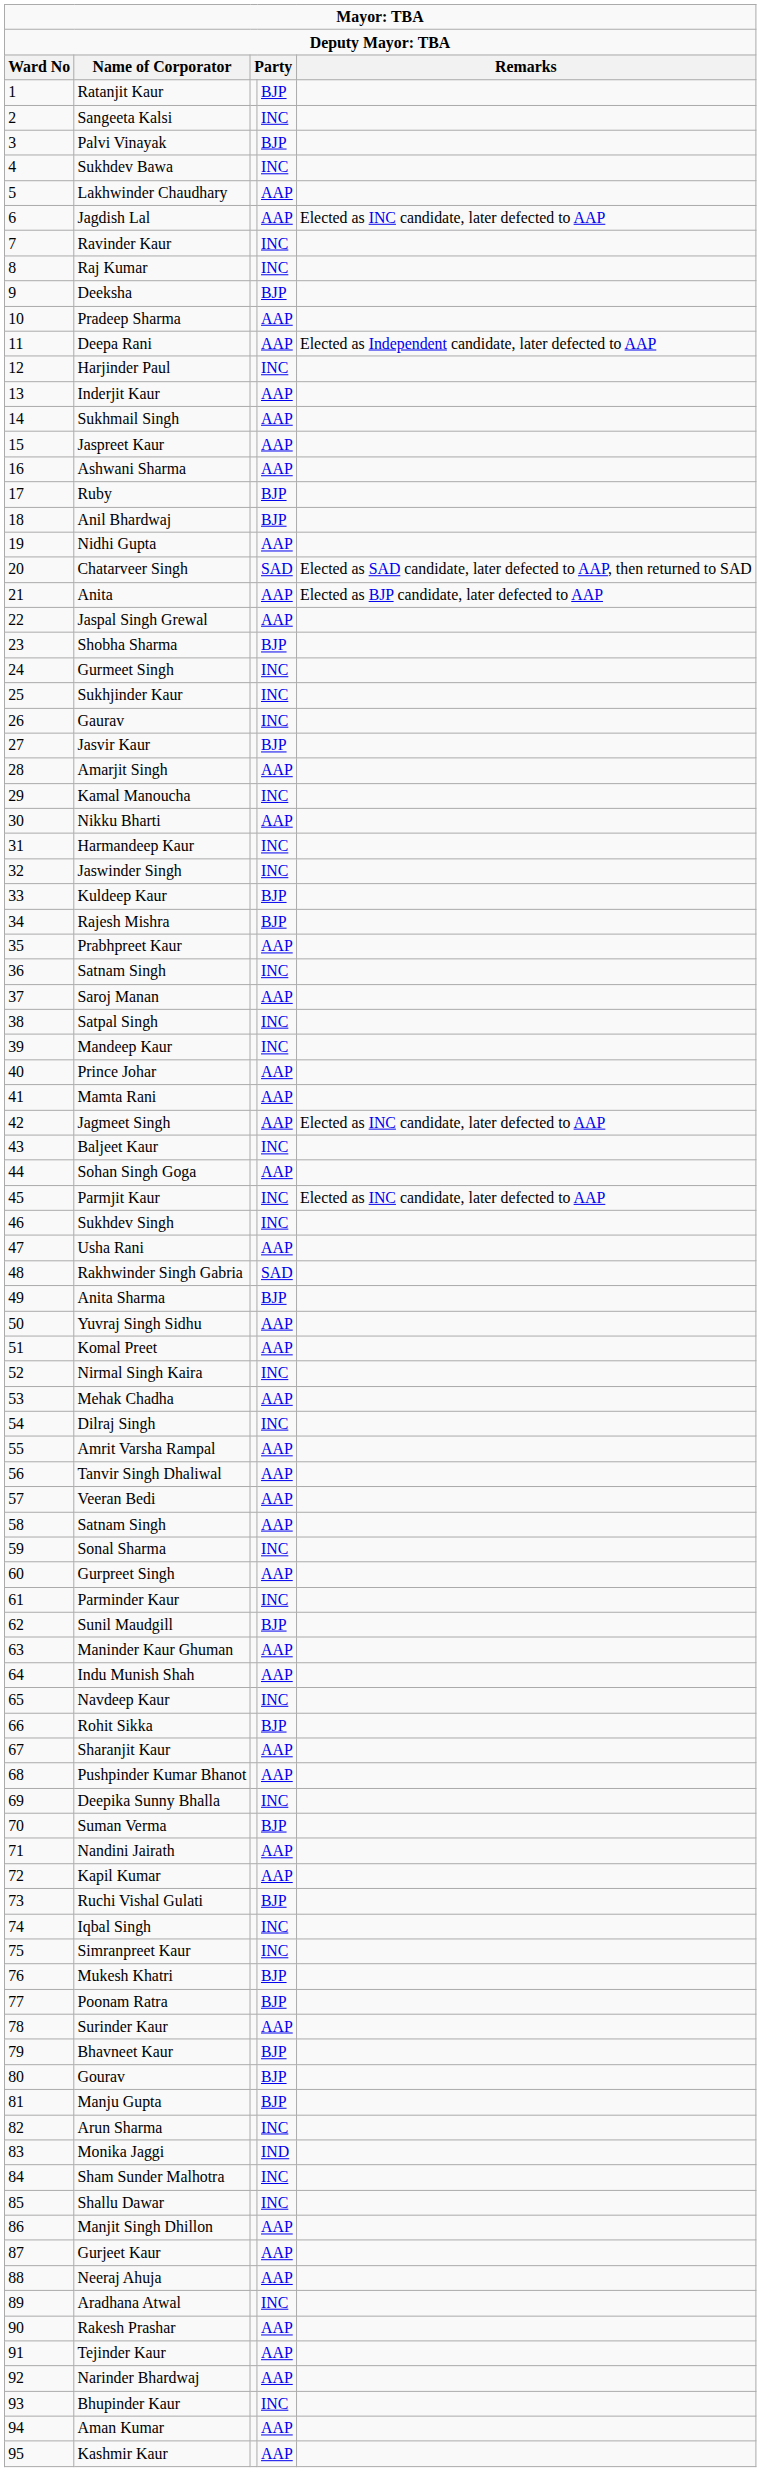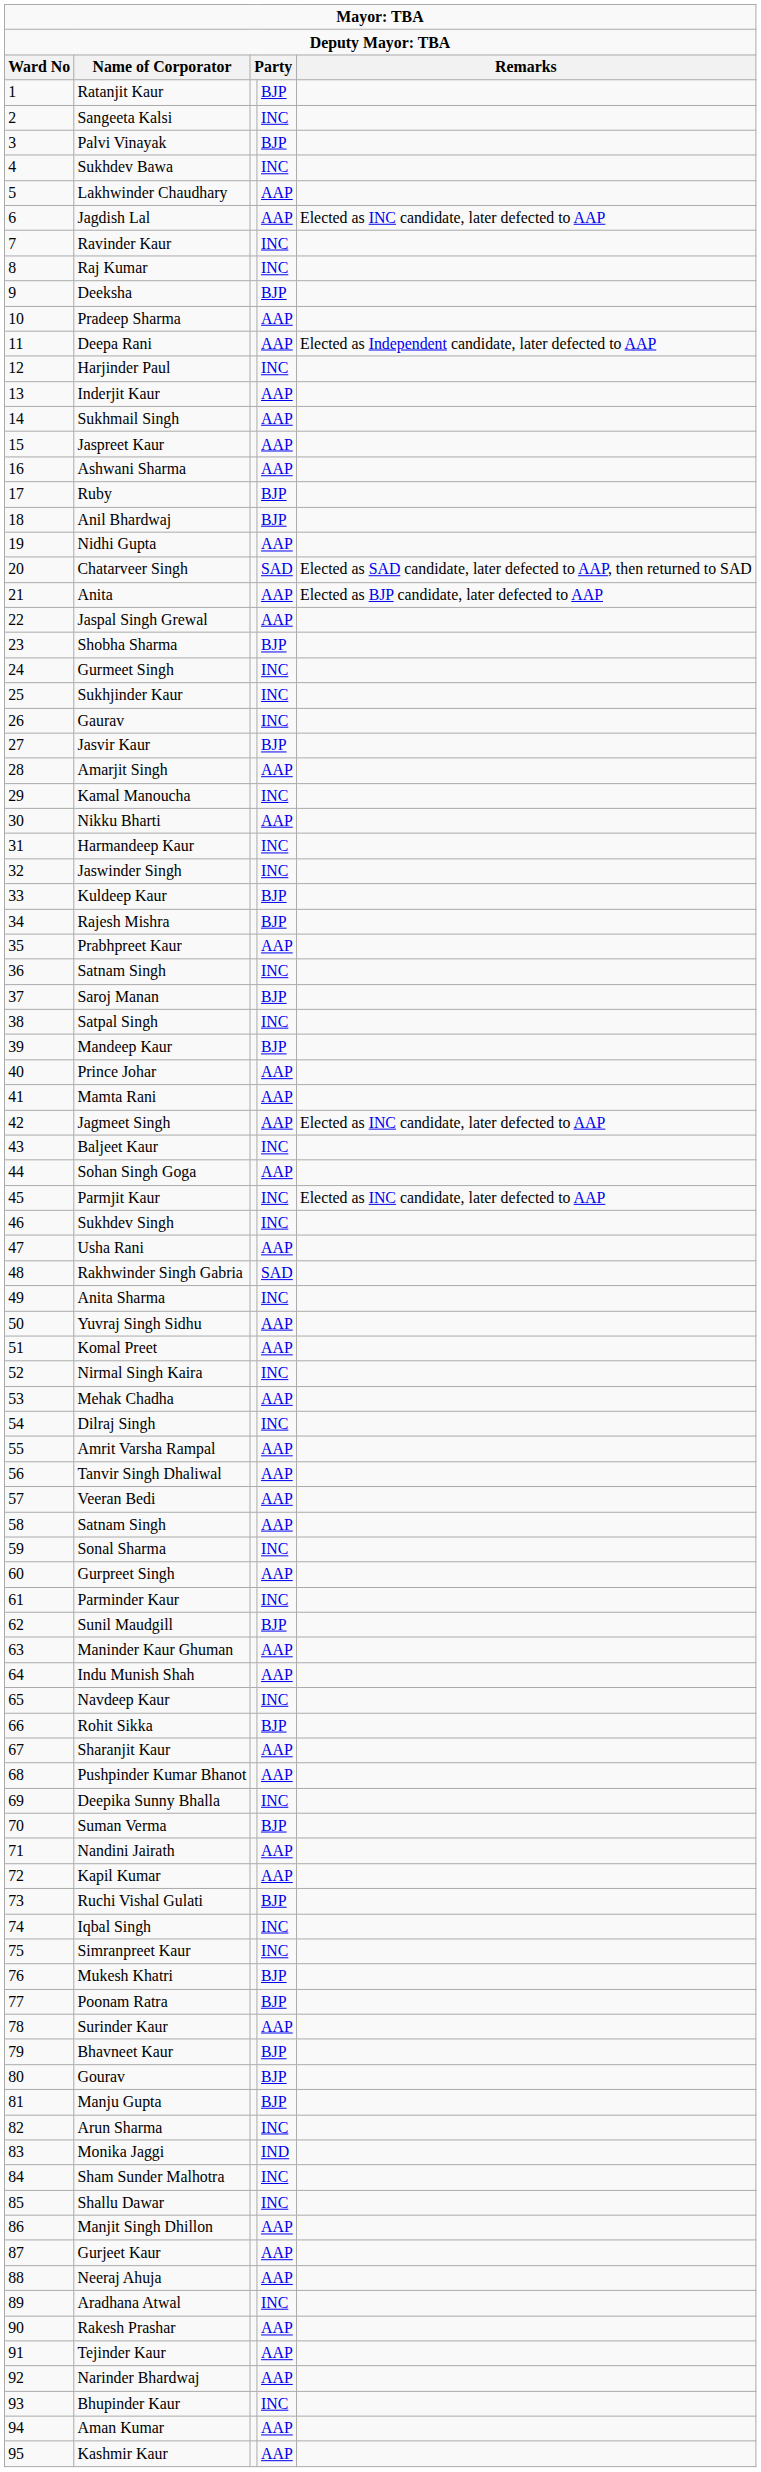Saroj Manan | column 4: AAP -> BJP
Mandeep Kaur | column 4: INC -> BJP
Anita Sharma | column 4: BJP -> INC
